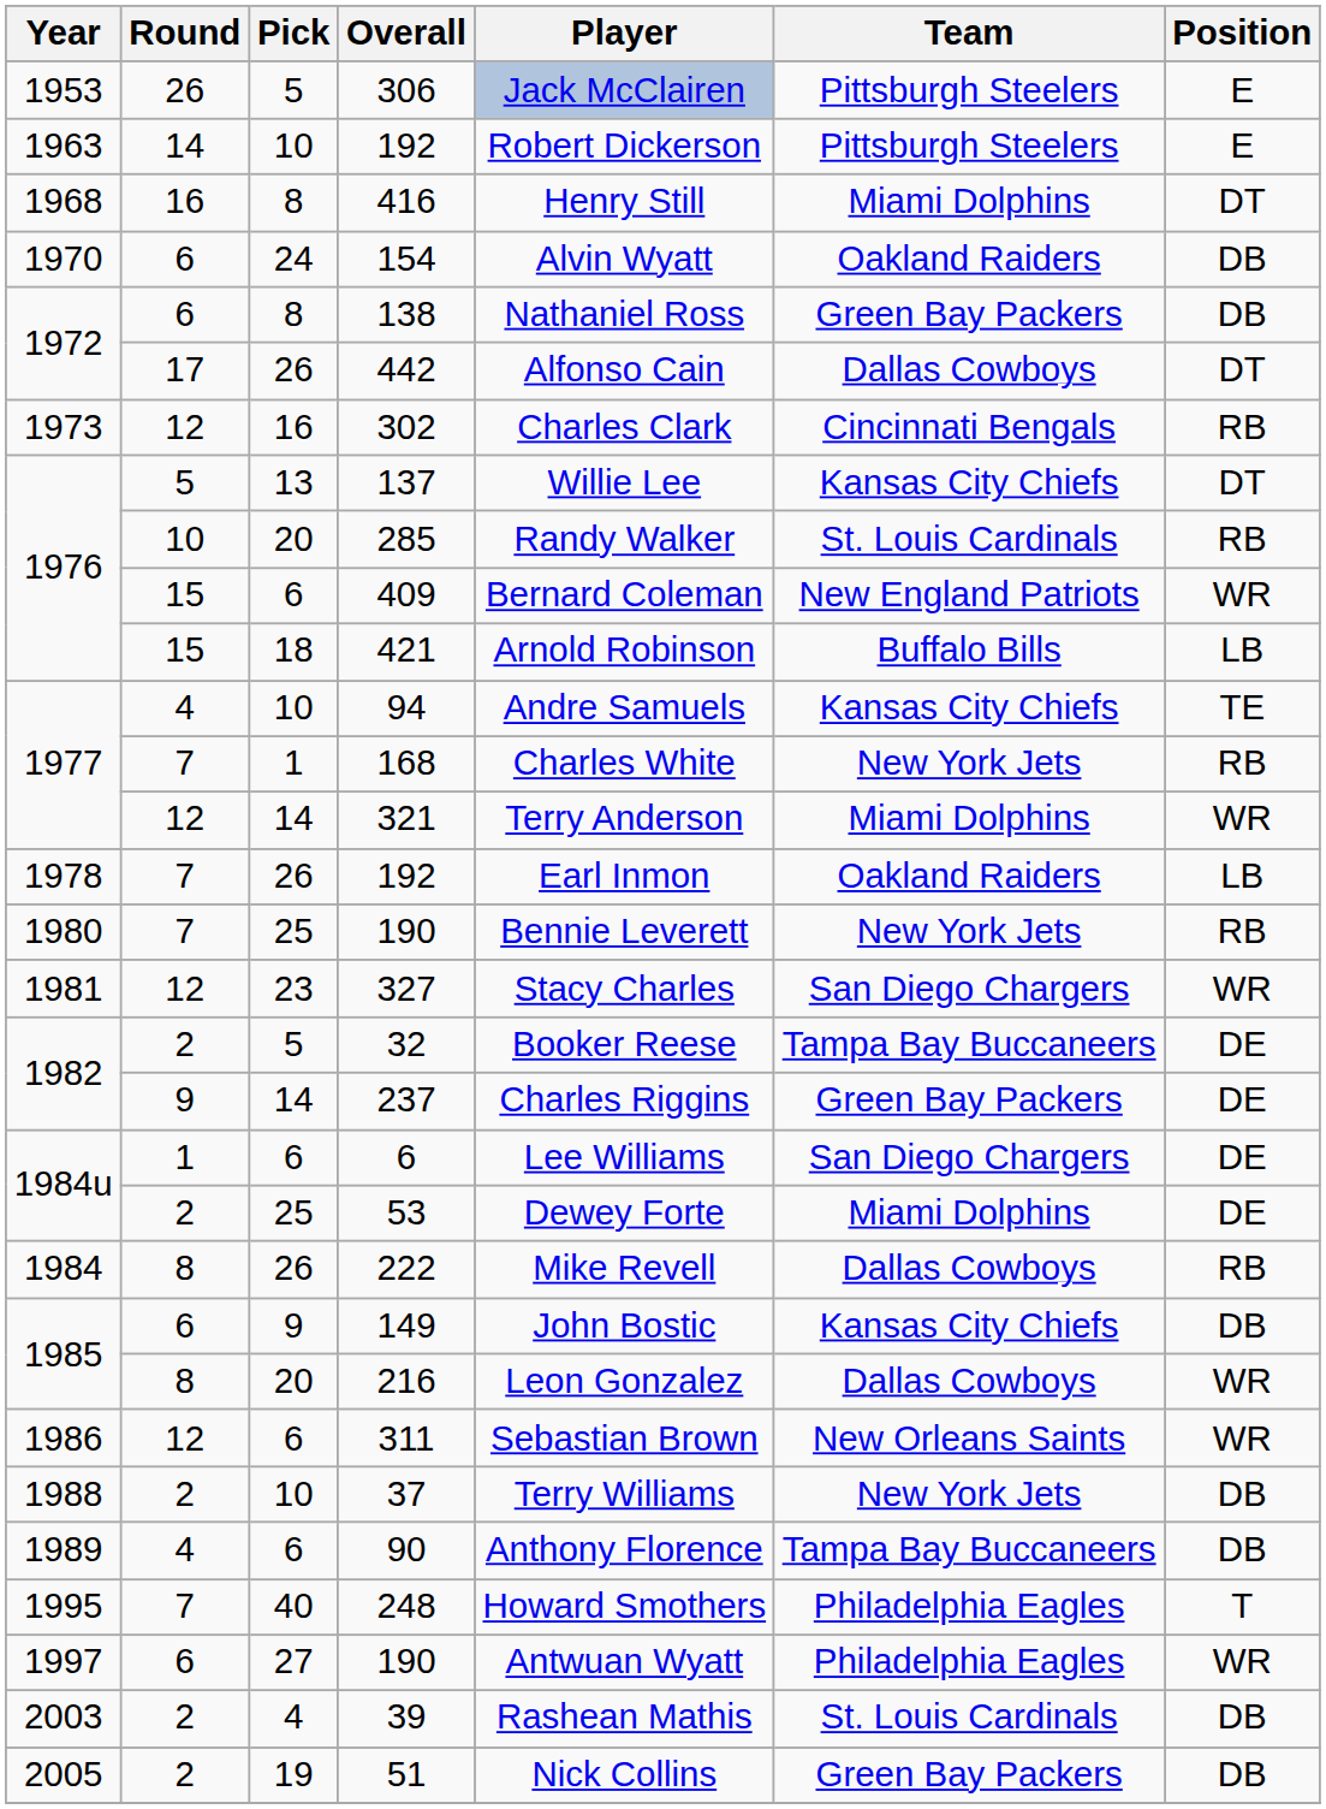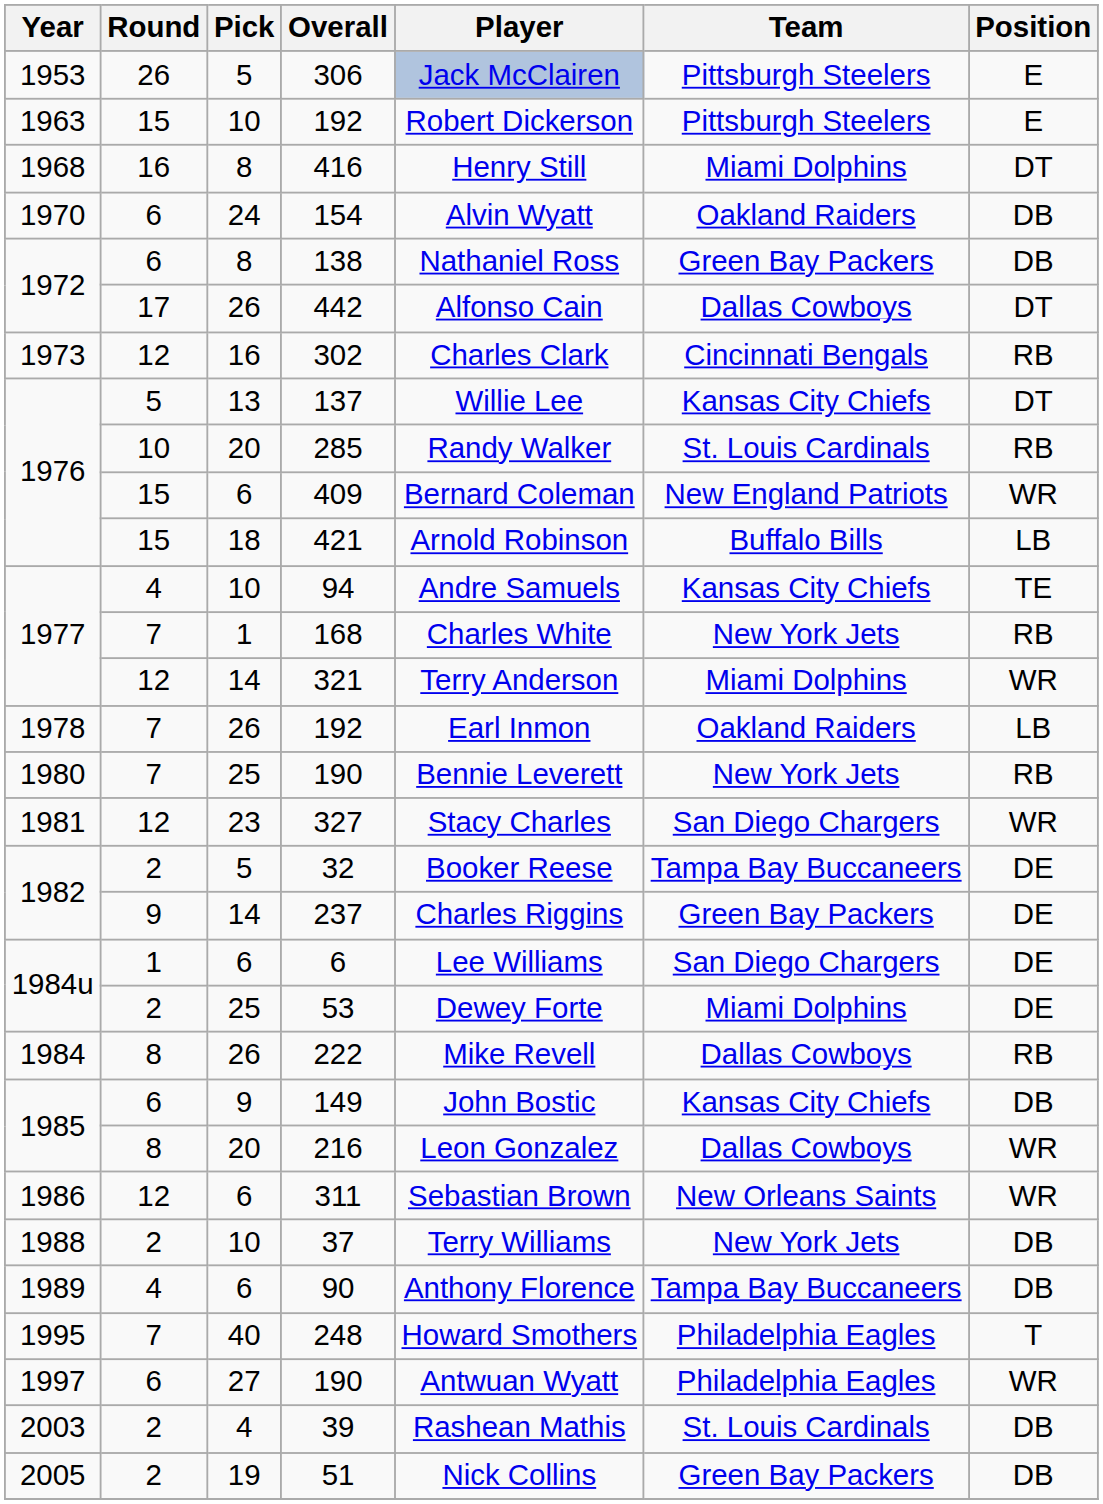1963 / 192 | Round: 14 -> 15
